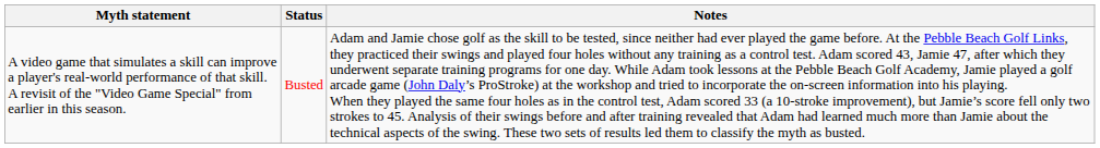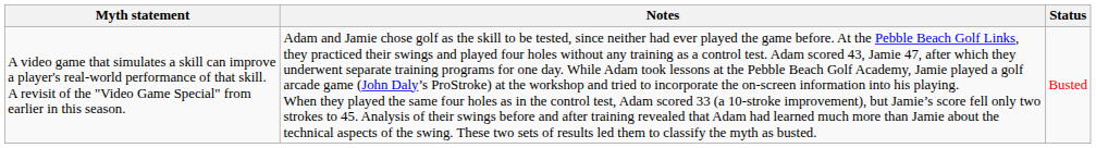columns swapped: Status <-> Notes
